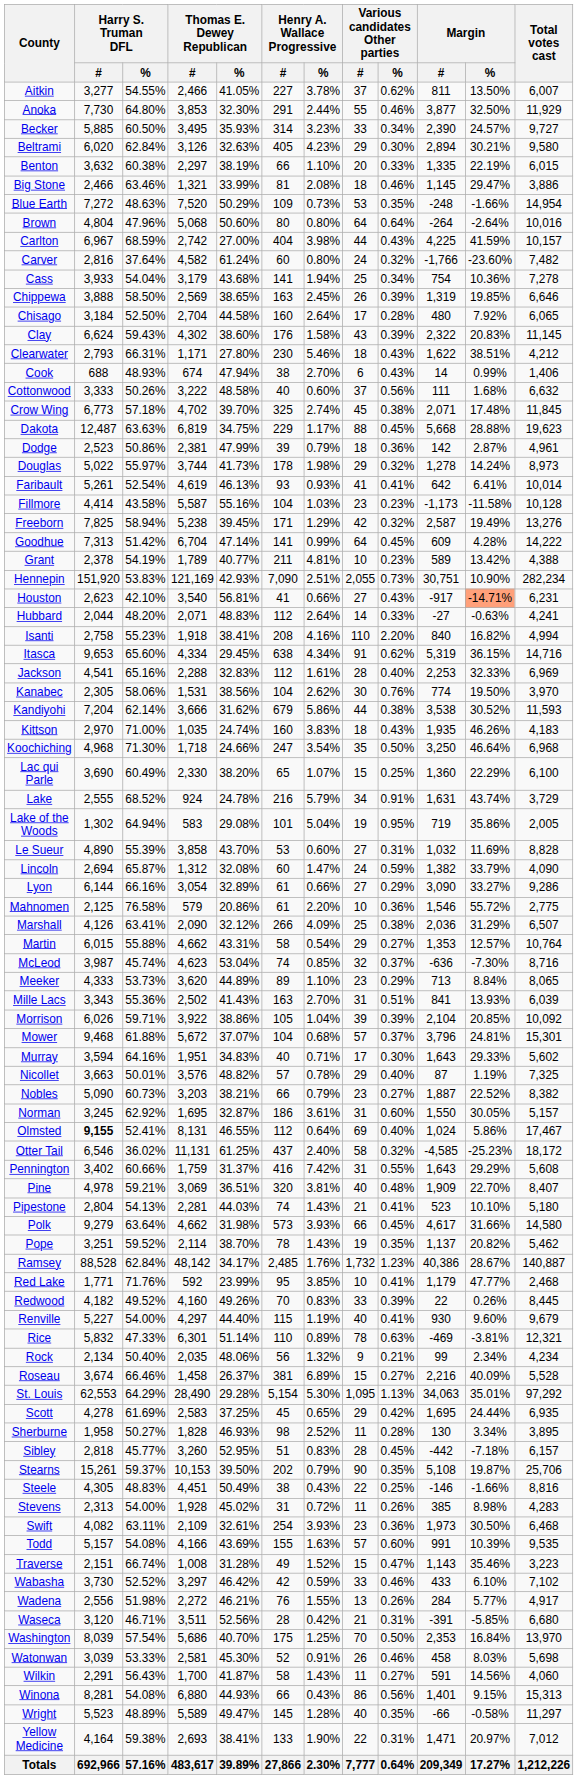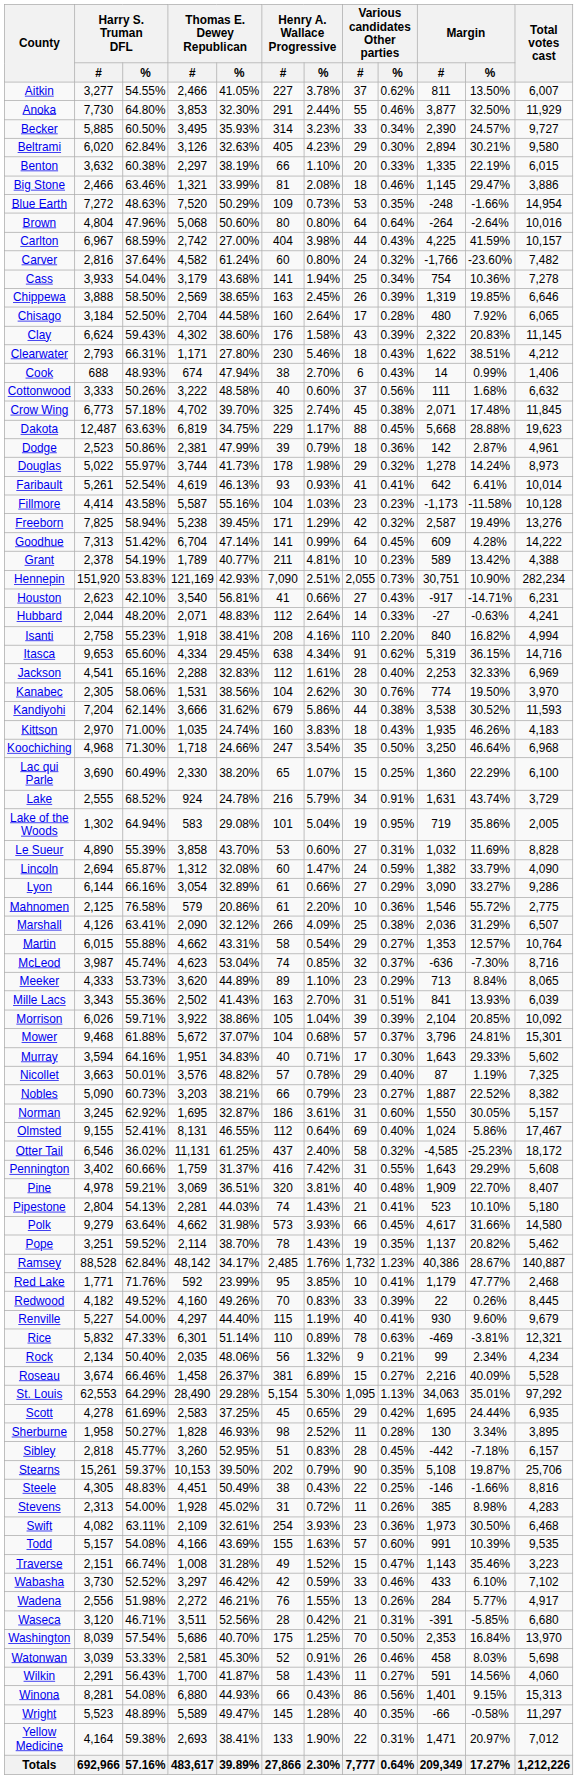Houston | Margin / %: lightsalmon background -> no background
Olmsted | Harry S. Truman DFL / #: bold -> normal
